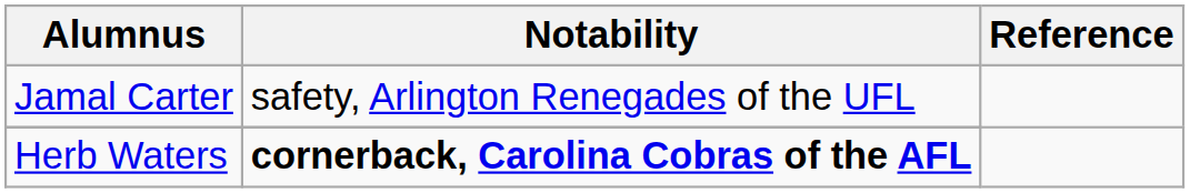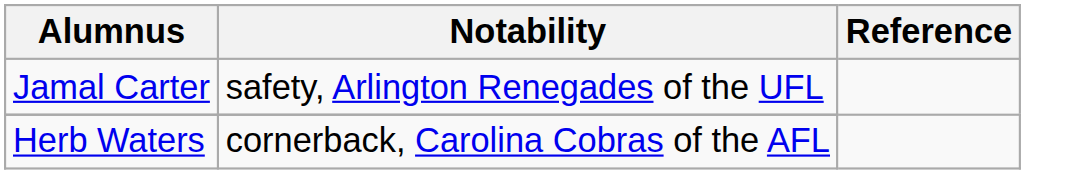Herb Waters | Notability: bold -> normal
